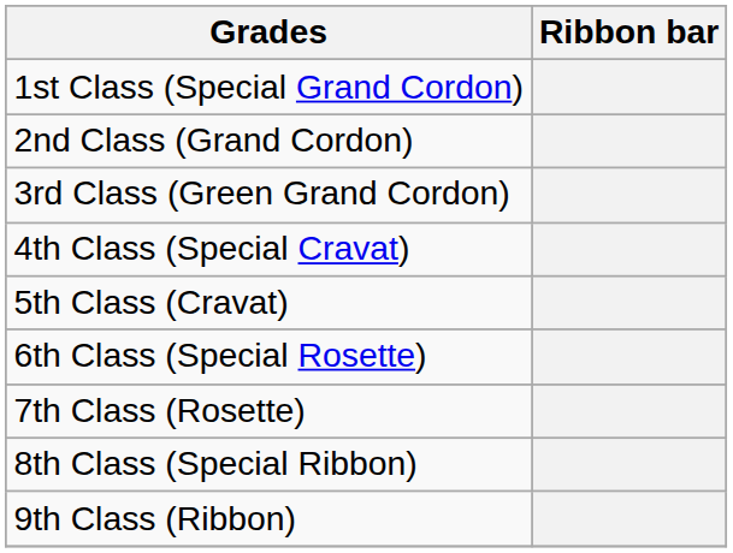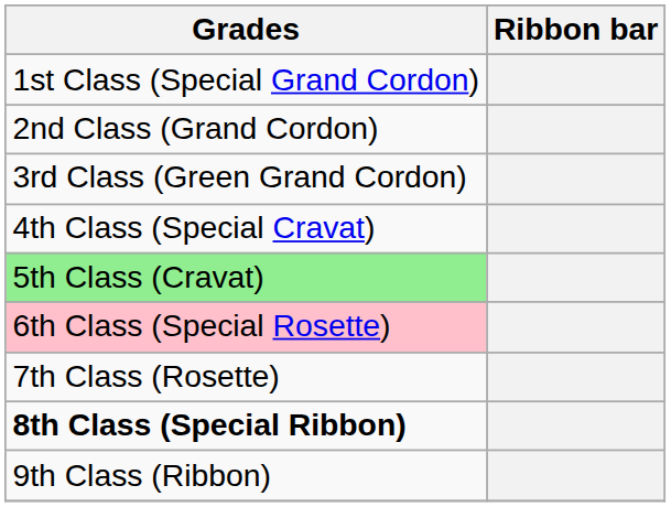5th Class (Cravat) | Grades: no background -> lightgreen background
6th Class (Special Rosette) | Grades: no background -> pink background
8th Class (Special Ribbon) | Grades: normal -> bold
